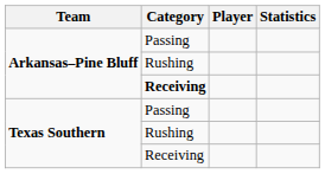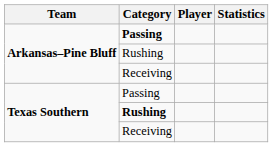Arkansas–Pine Bluff / Passing | Category: normal -> bold
Arkansas–Pine Bluff / Receiving | Category: bold -> normal
Texas Southern / Rushing | Category: normal -> bold
